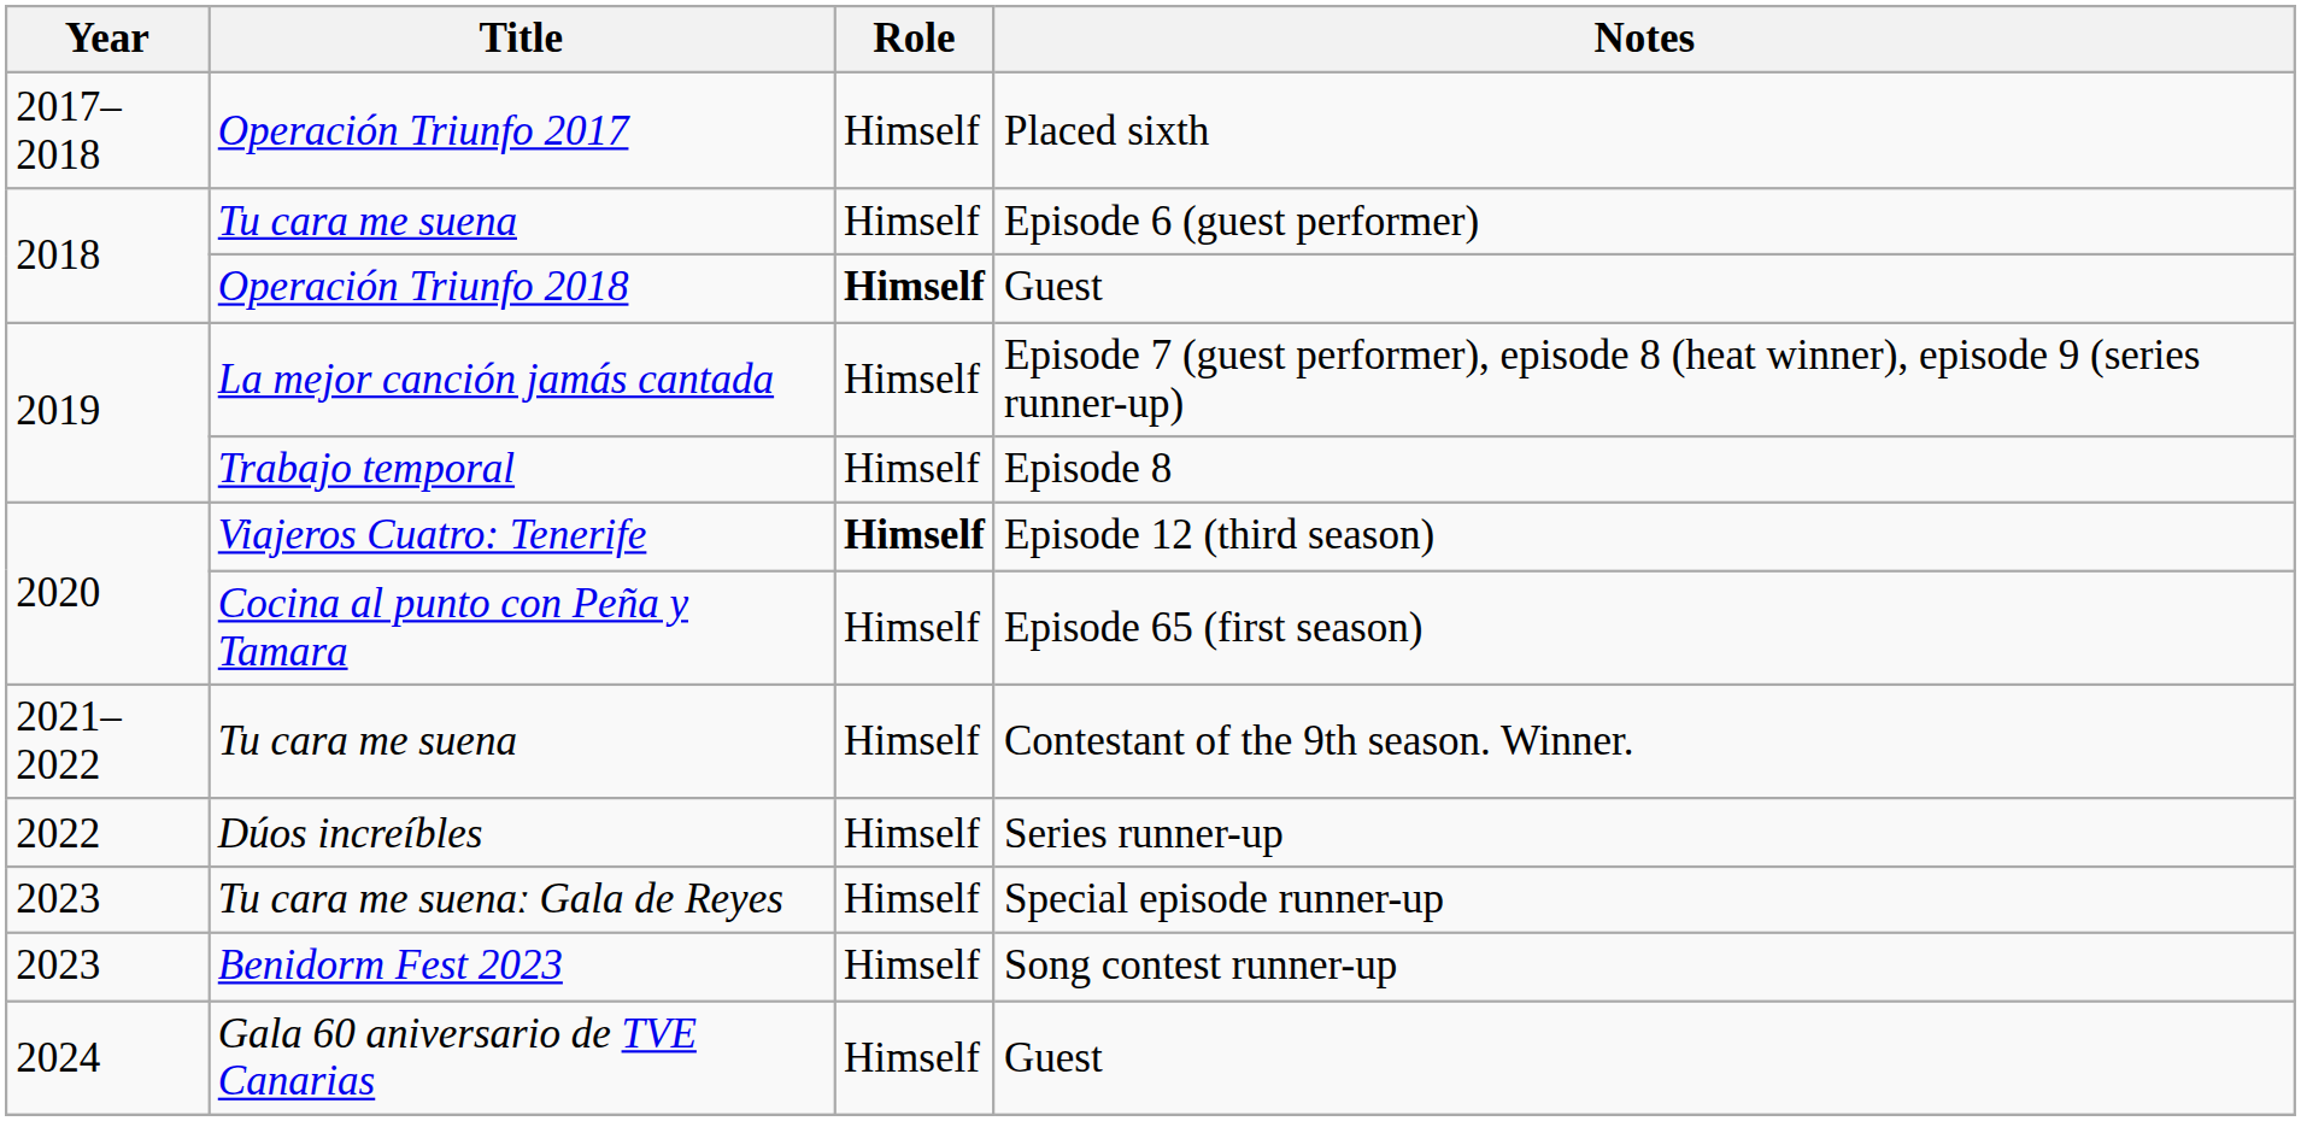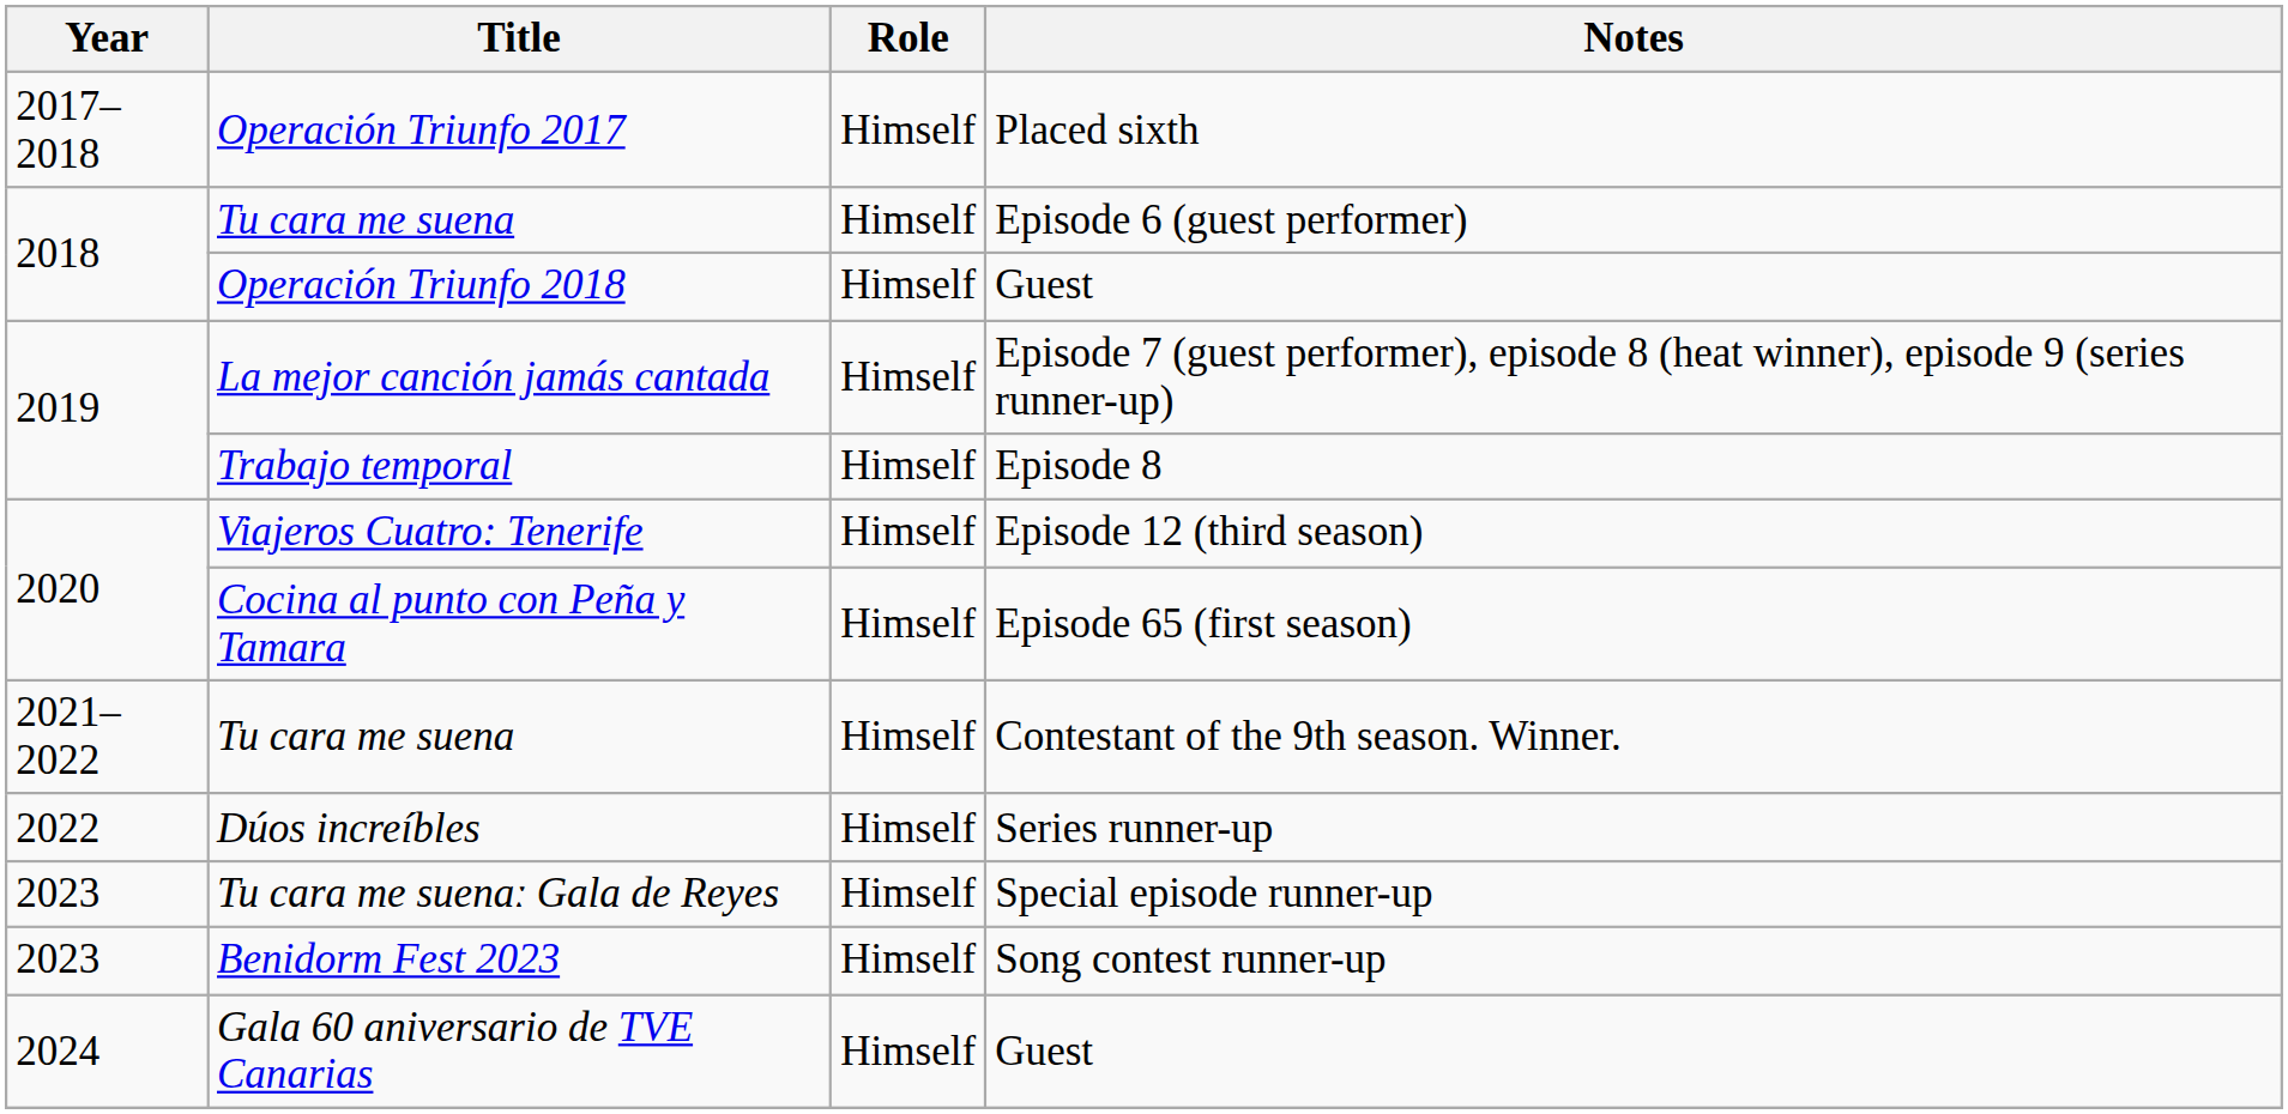Operación Triunfo 2018 | Role: bold -> normal
Viajeros Cuatro: Tenerife | Role: bold -> normal
